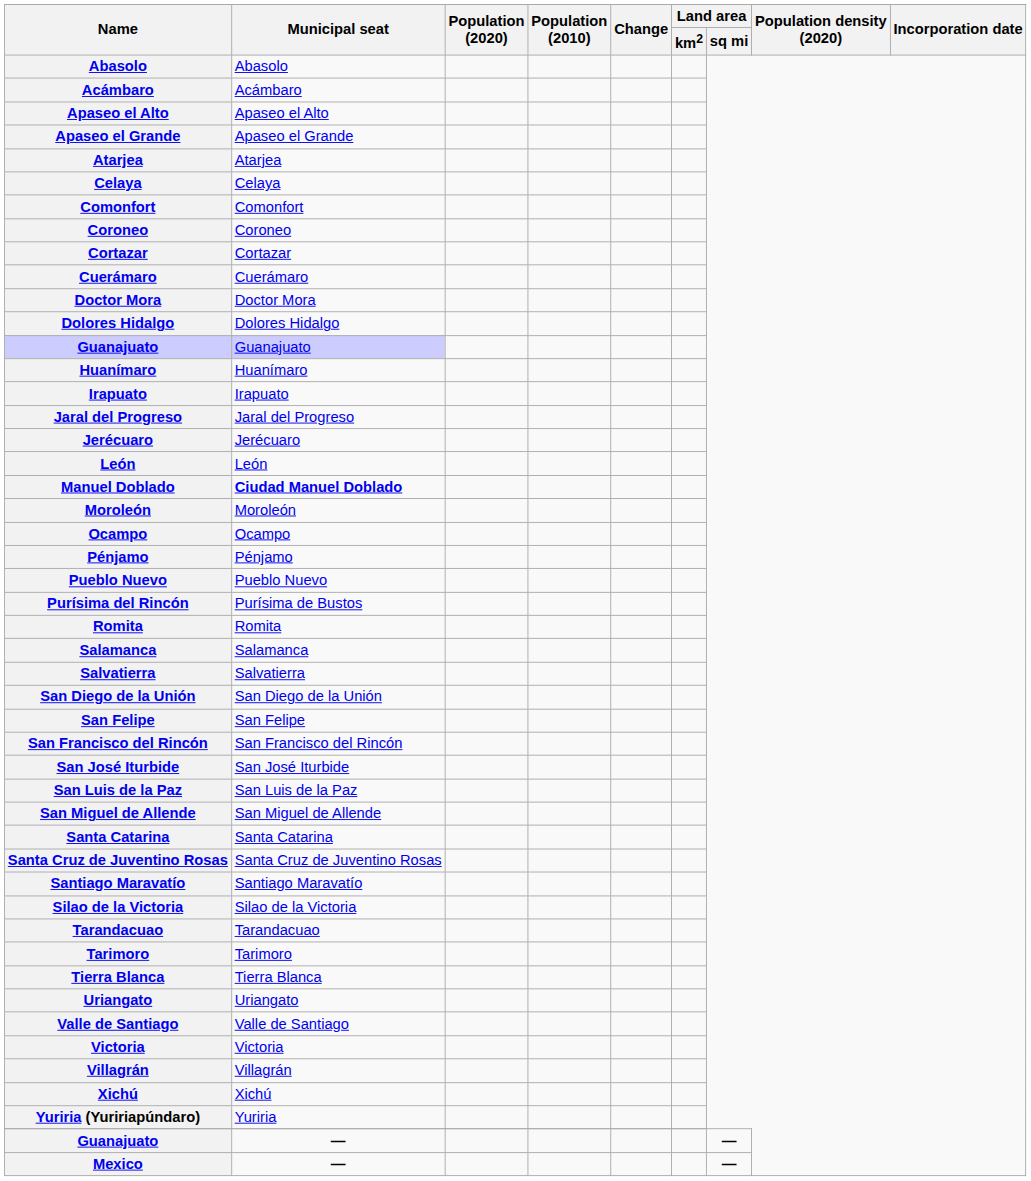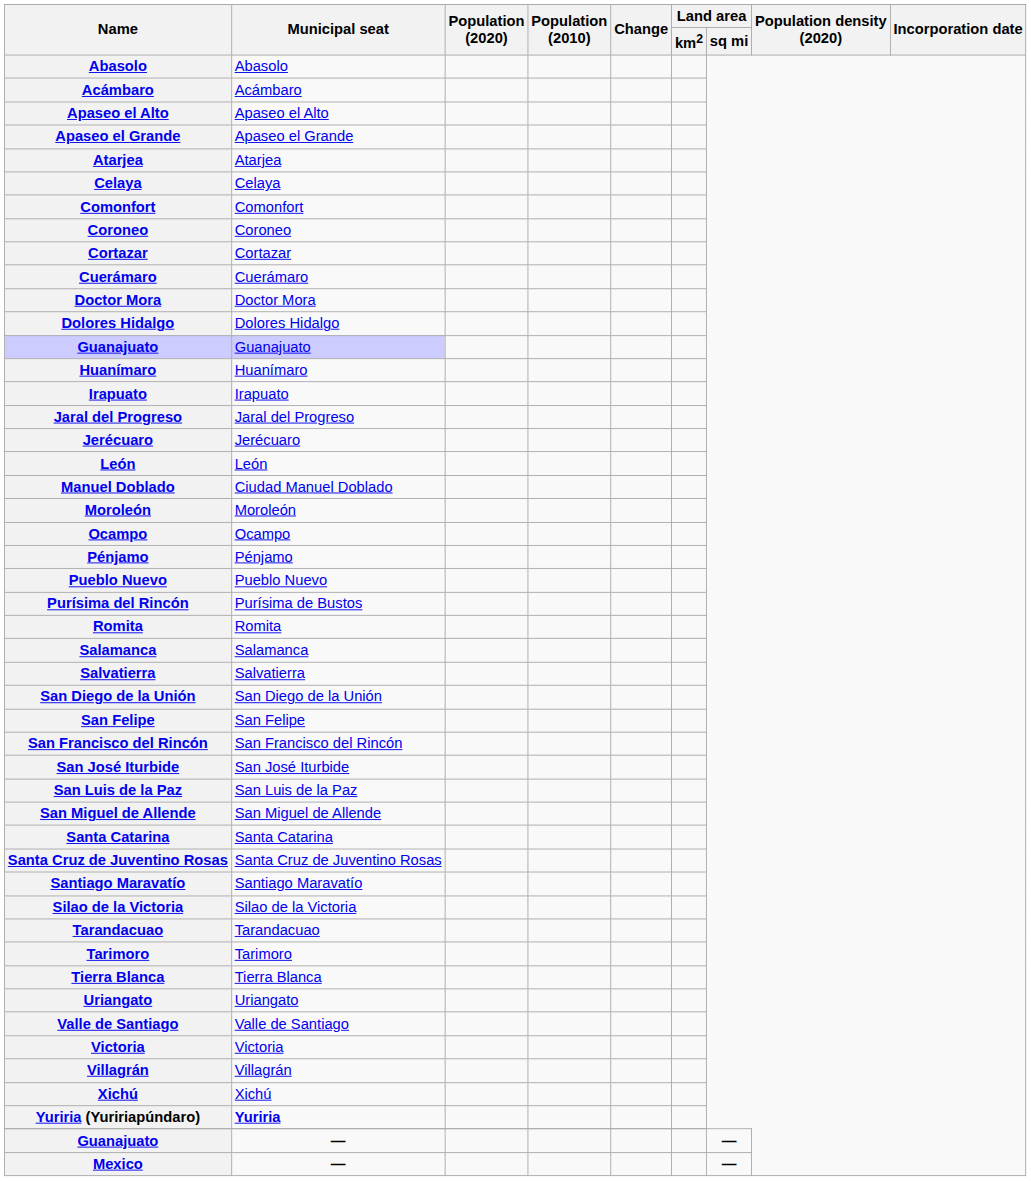Manuel Doblado | Municipal seat: bold -> normal
Yuriria (Yuririapúndaro) | Municipal seat: normal -> bold
